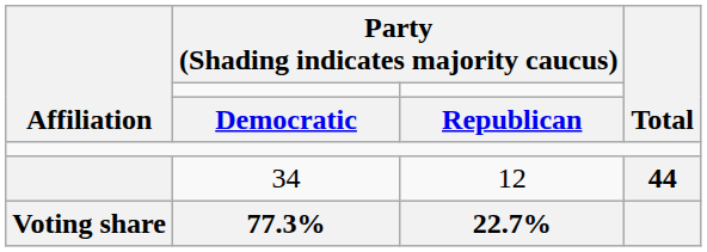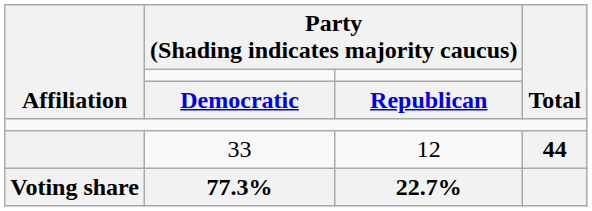44 | column 2: 34 -> 33
